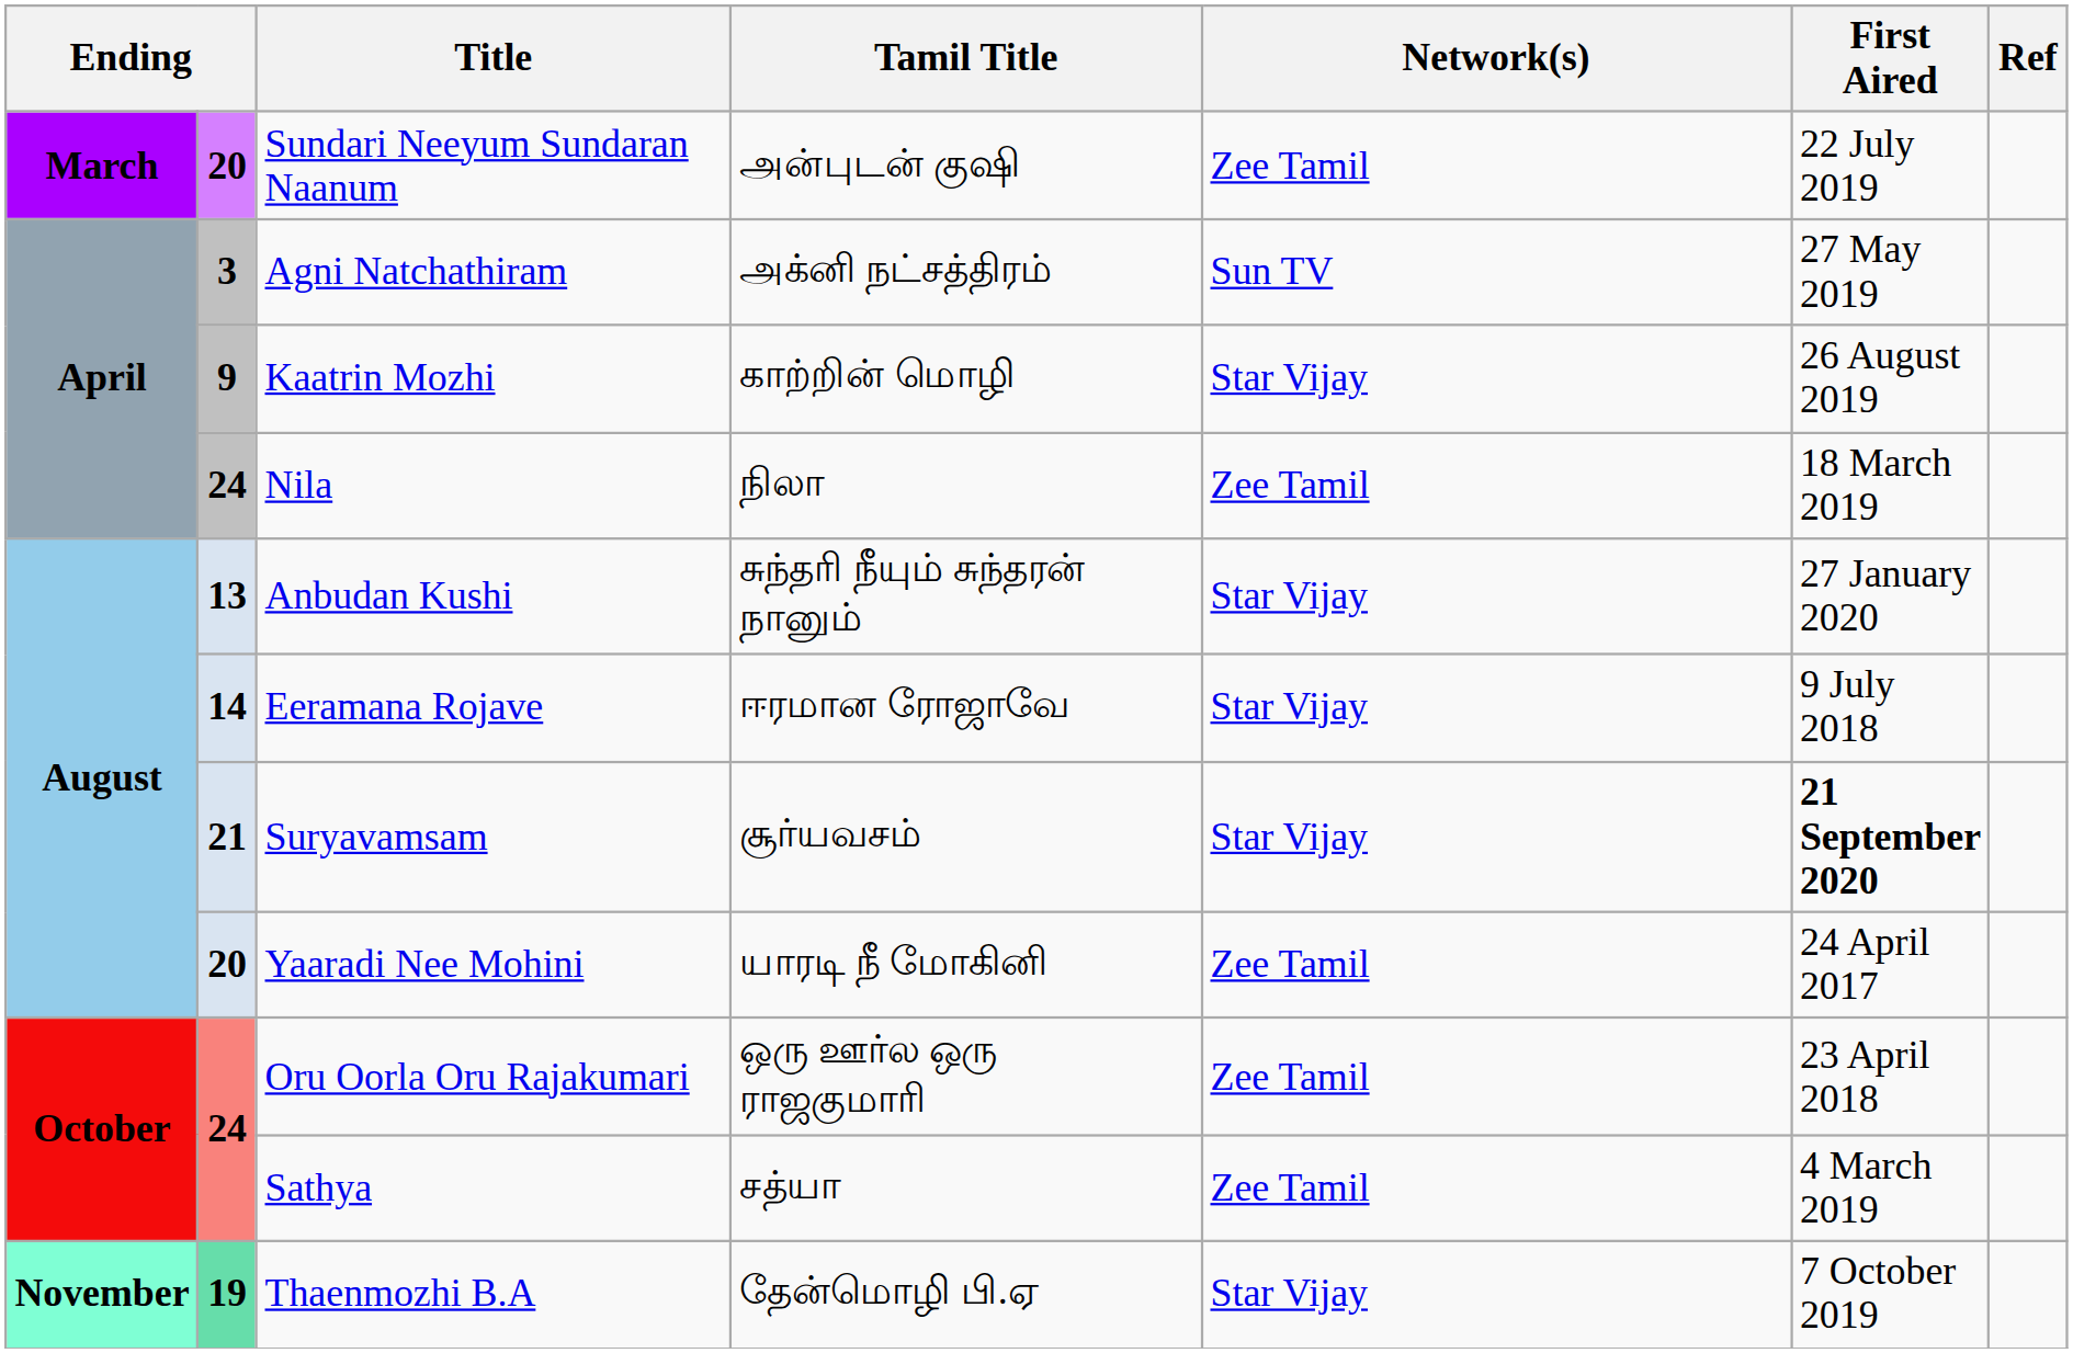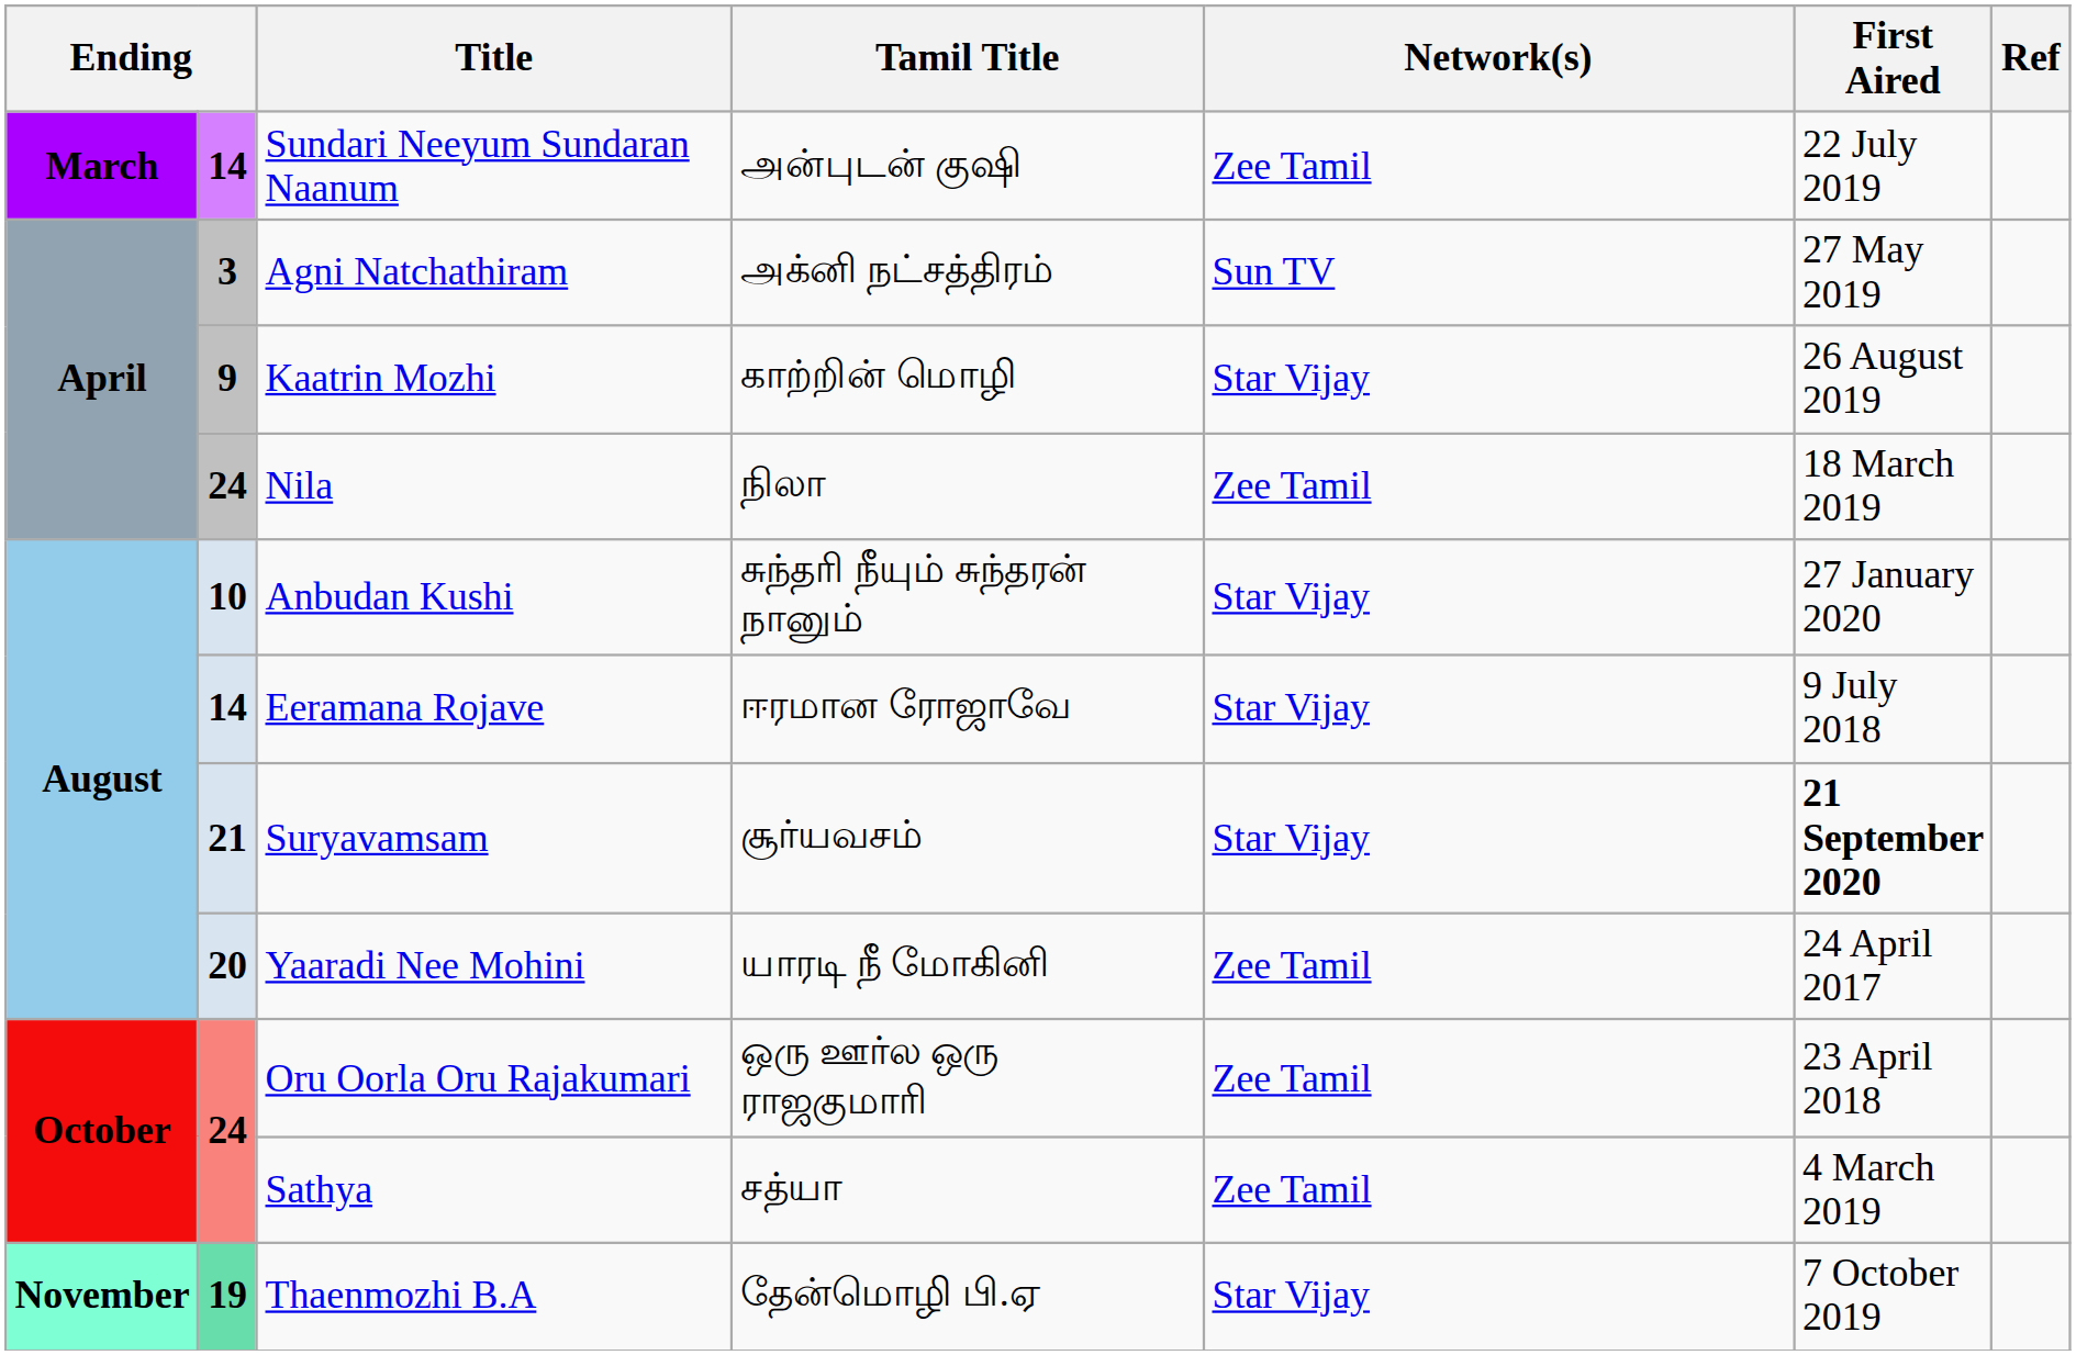Sundari Neeyum Sundaran Naanum | column 2: 20 -> 14
Anbudan Kushi | column 2: 13 -> 10
